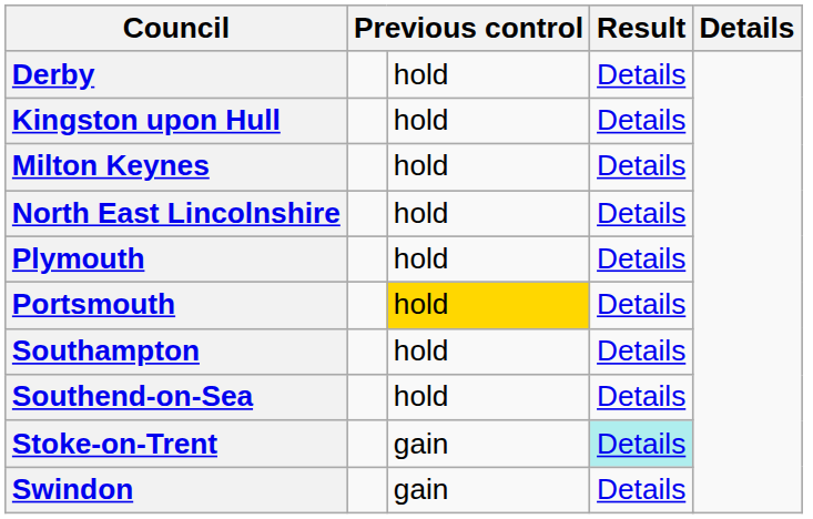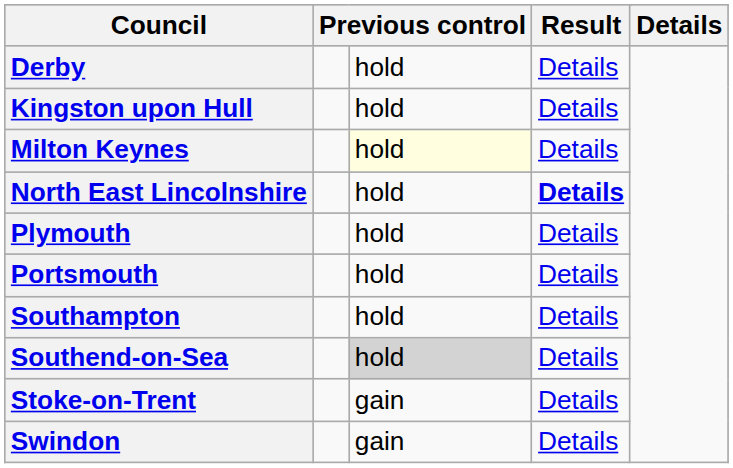Milton Keynes | column 3: no background -> lightyellow background
North East Lincolnshire | column 4: normal -> bold
Portsmouth | column 3: gold background -> no background
Southend-on-Sea | column 3: no background -> lightgrey background
Stoke-on-Trent | column 4: paleturquoise background -> no background
